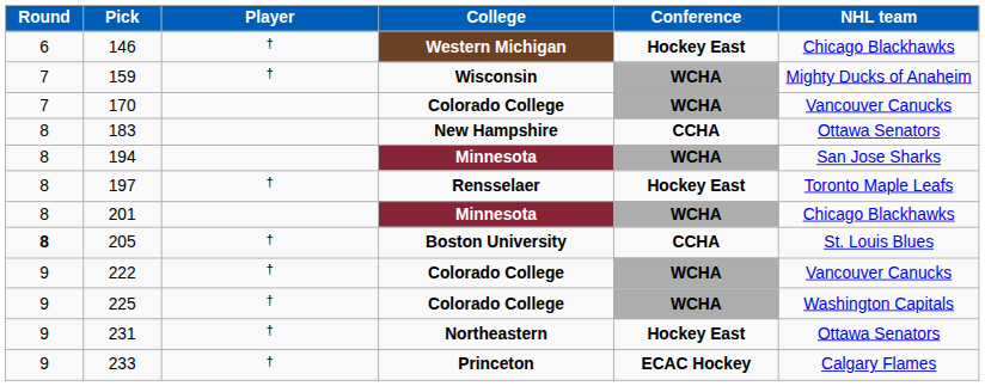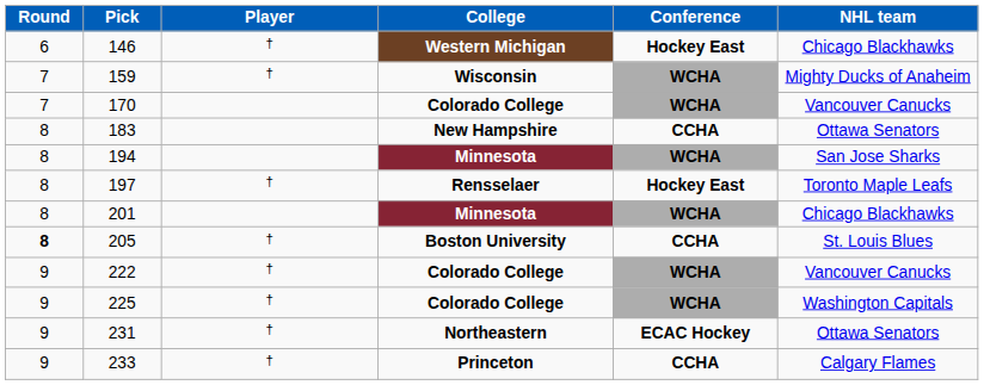231 | Conference: Hockey East -> ECAC Hockey
233 | Conference: ECAC Hockey -> CCHA
